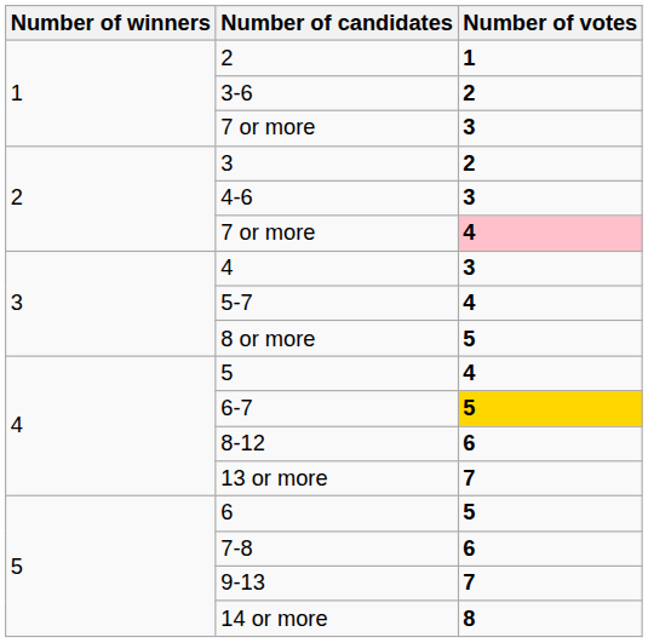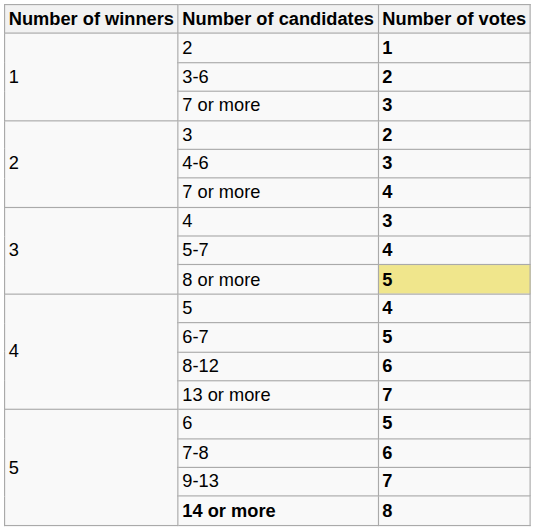7 or more / 4 | Number of votes: pink background -> no background
8 or more | Number of votes: no background -> khaki background
6-7 | Number of votes: gold background -> no background
14 or more | Number of candidates: normal -> bold
